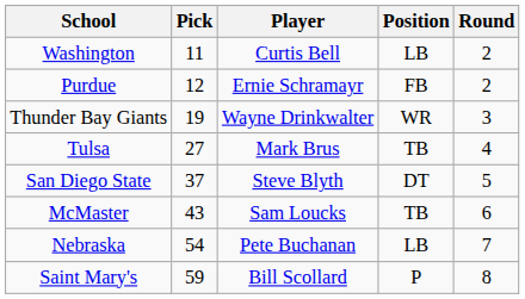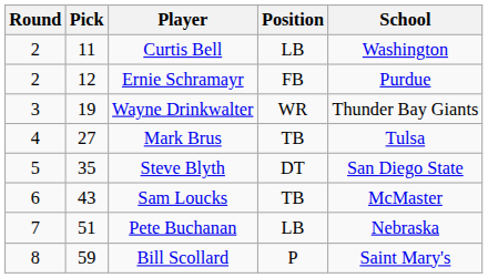columns swapped: Round <-> School
Steve Blyth | Pick: 37 -> 35
Pete Buchanan | Pick: 54 -> 51
